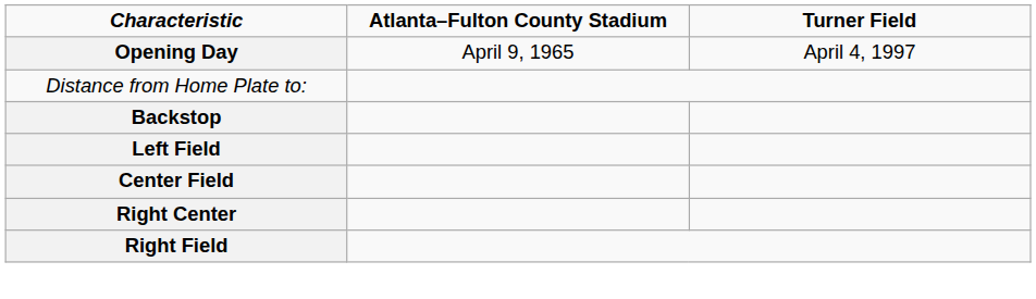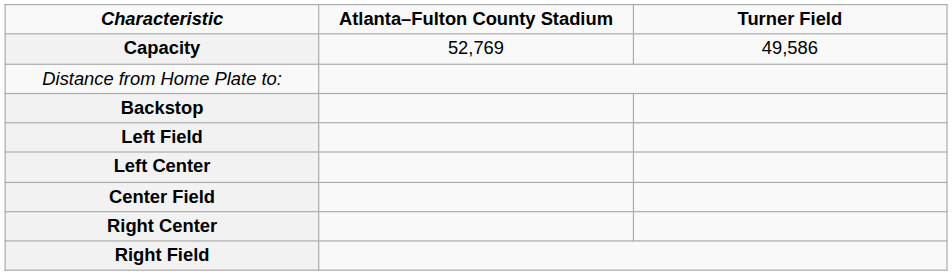- row: Opening Day | April 9, 1965 | April 4, 1997
+ row: Capacity | 52,769 | 49,586
+ row: Left Center
